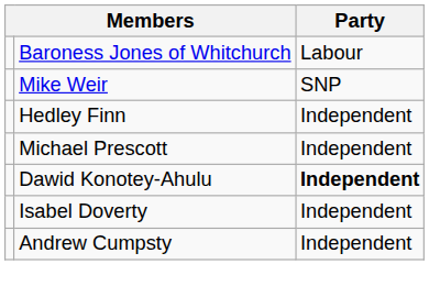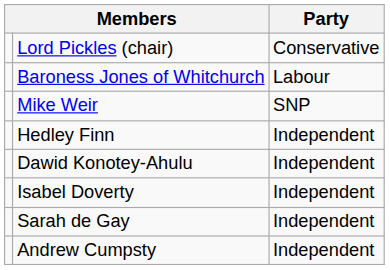+ row: Lord Pickles (chair) | Conservative
- row: Michael Prescott | Independent
Dawid Konotey-Ahulu | Party: bold -> normal
+ row: Sarah de Gay | Independent
